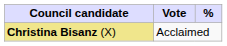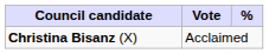Christina Bisanz (X) | Council candidate: khaki background -> no background
